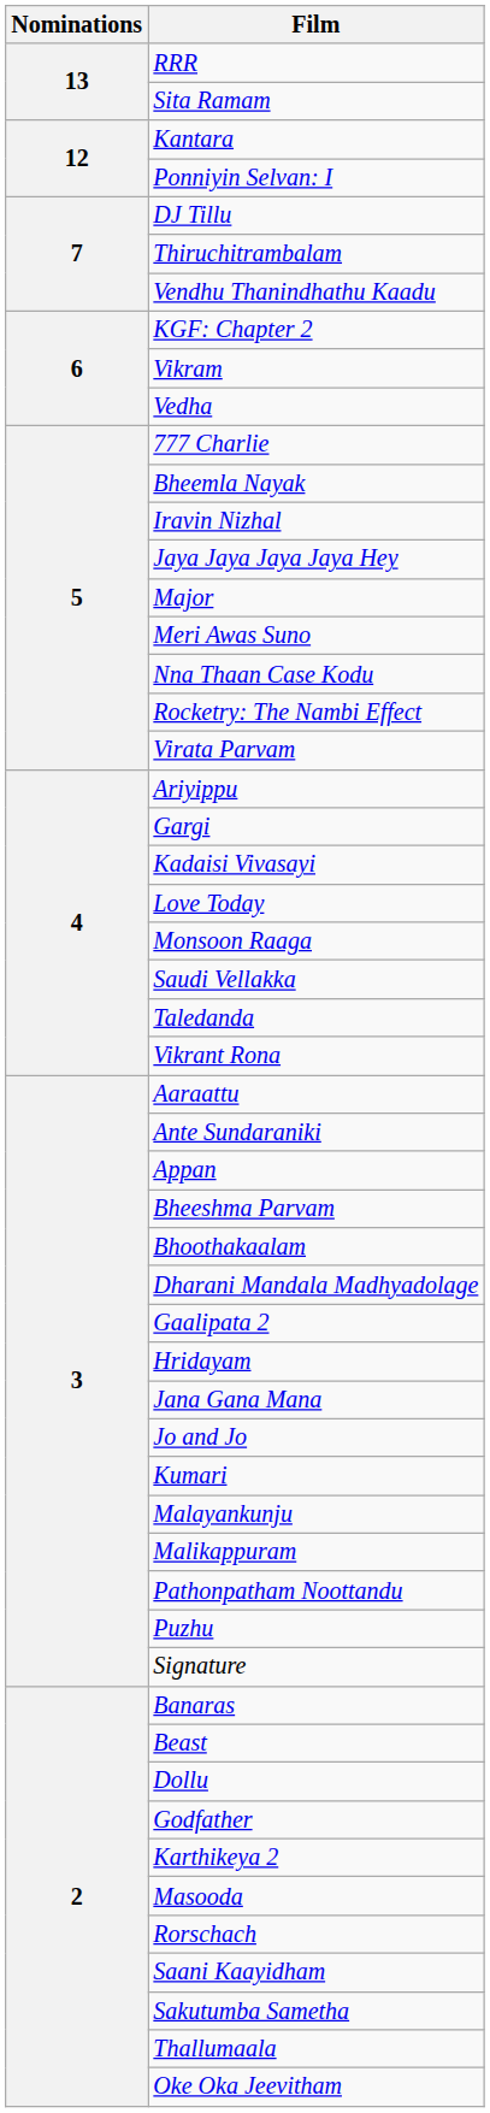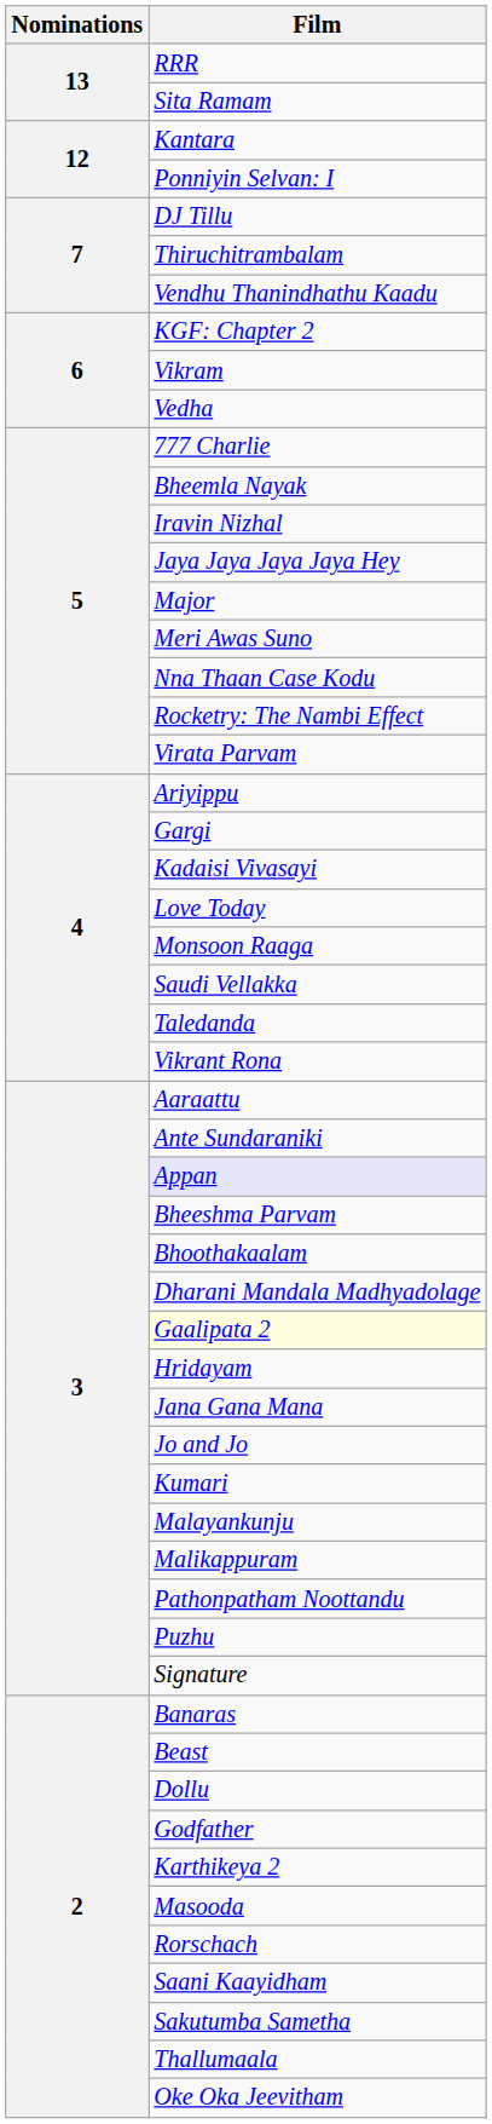Appan | Film: no background -> lavender background
Gaalipata 2 | Film: no background -> lightyellow background
